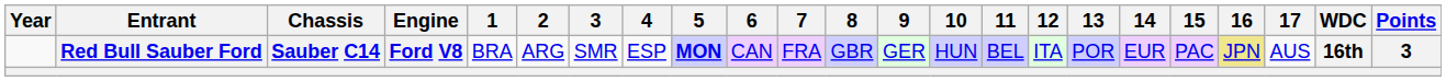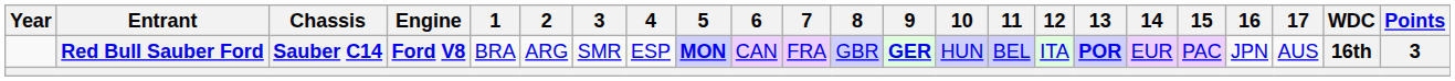Red Bull Sauber Ford | 9: normal -> bold
Red Bull Sauber Ford | 13: normal -> bold
Red Bull Sauber Ford | 16: khaki background -> no background
